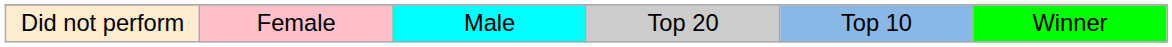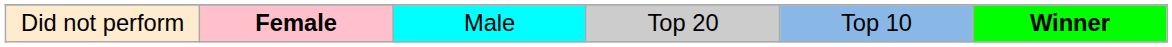Did not perform | column 2: normal -> bold
Did not perform | column 6: normal -> bold
